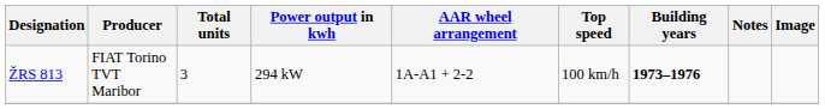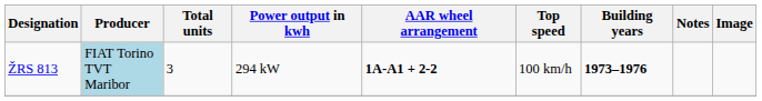ŽRS 813 | Producer: no background -> lightblue background
ŽRS 813 | AAR wheel arrangement: normal -> bold
